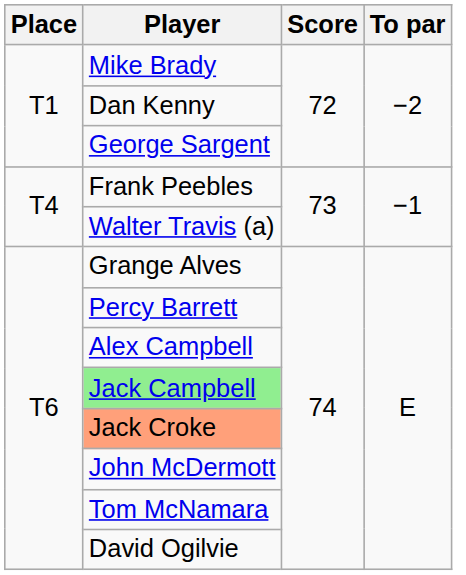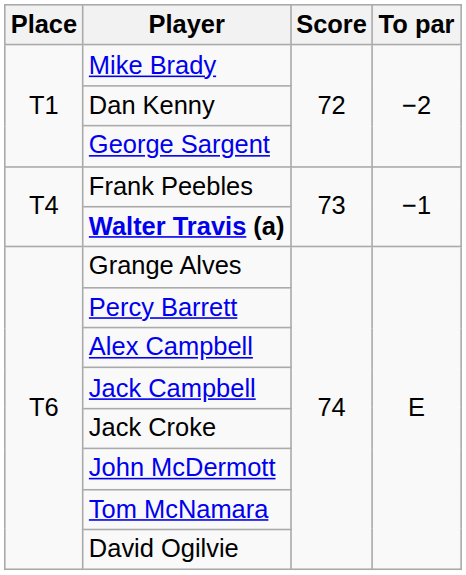Walter Travis (a) | Player: normal -> bold
Jack Campbell | Player: lightgreen background -> no background
Jack Croke | Player: lightsalmon background -> no background
